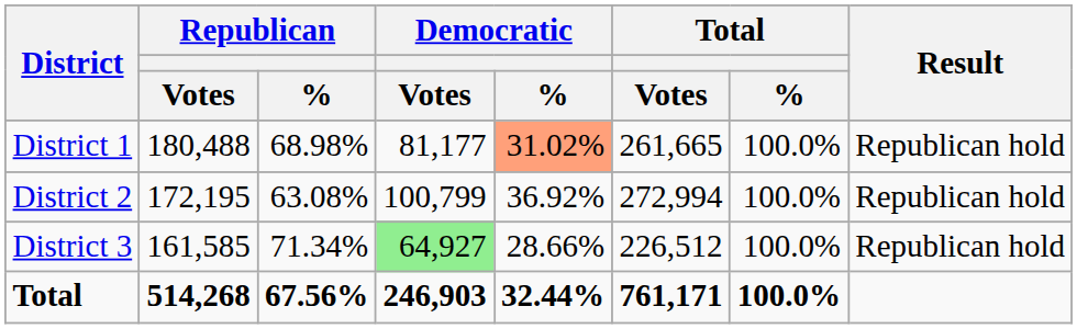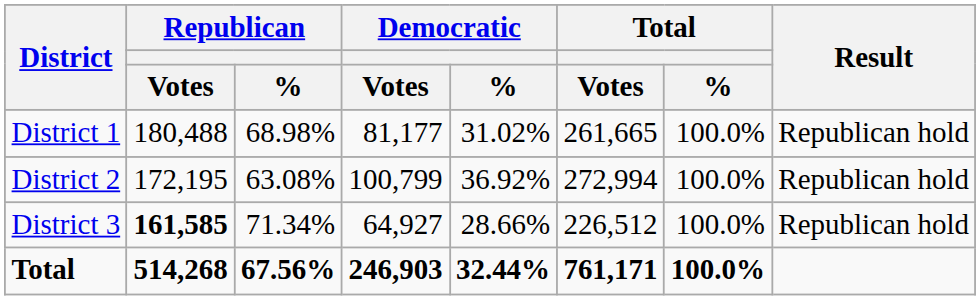District 1 | Democratic / %: lightsalmon background -> no background
District 3 | Republican / Votes: normal -> bold
District 3 | Democratic / Votes: lightgreen background -> no background
